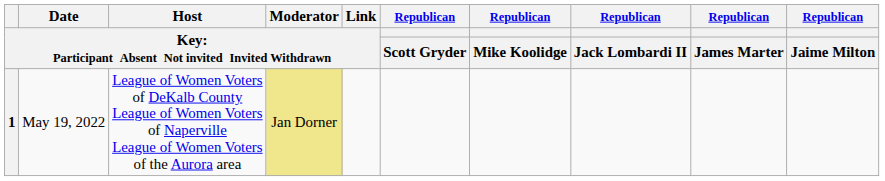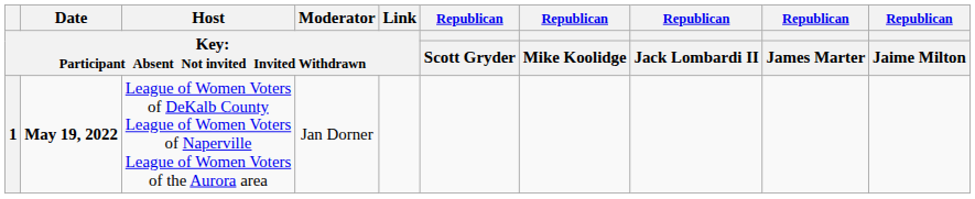1 | column 2: normal -> bold
1 | column 4: khaki background -> no background
